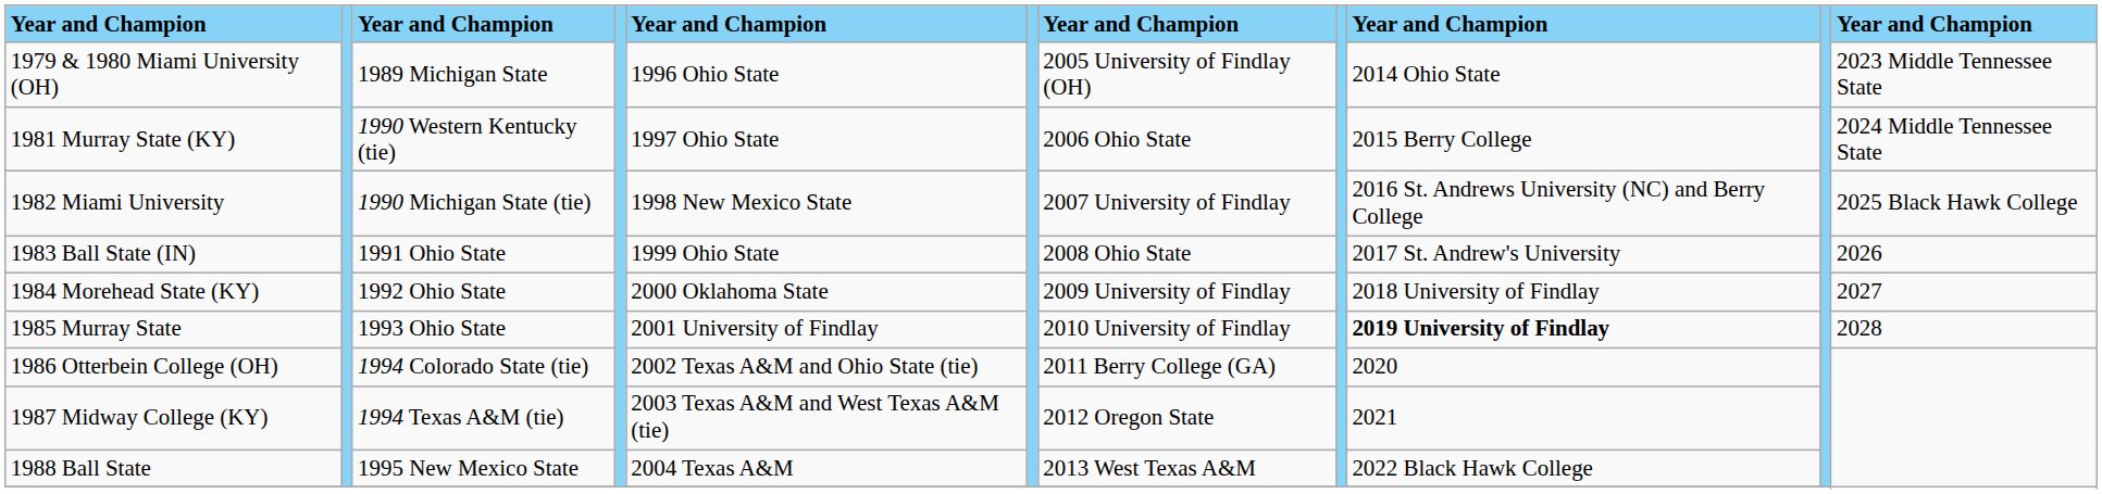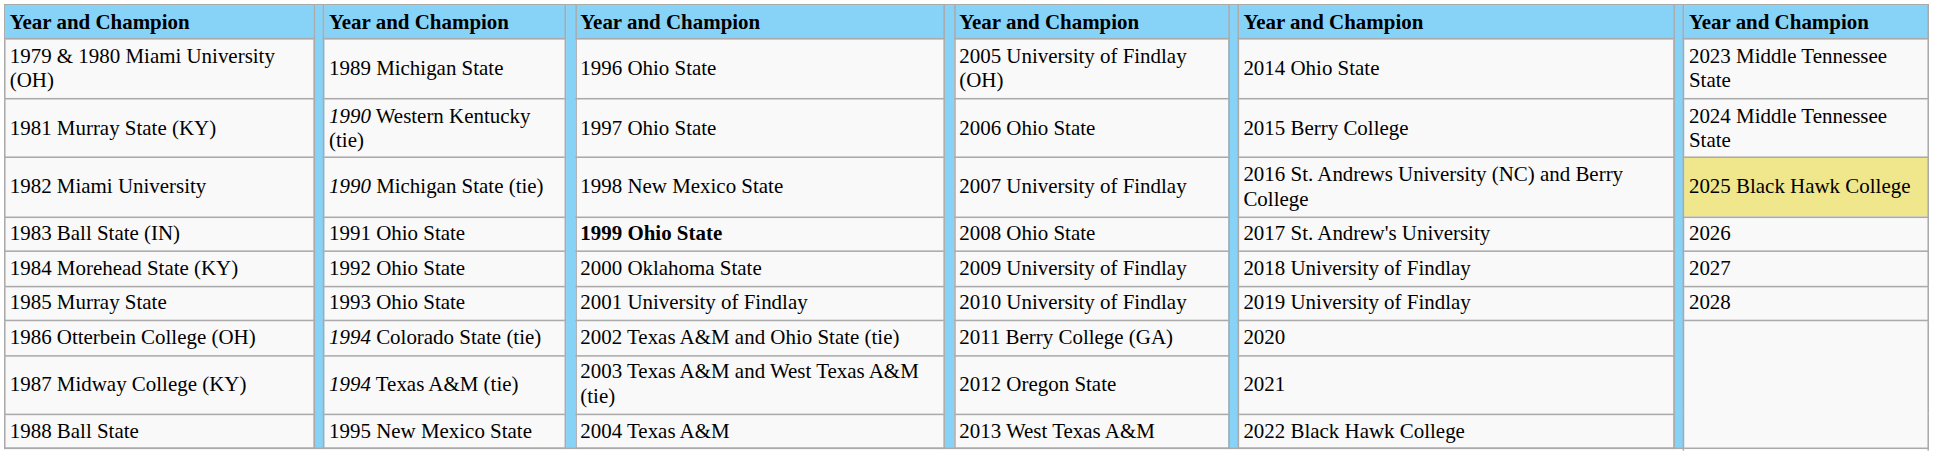1982 Miami University | column 11: no background -> khaki background
1983 Ball State (IN) | column 5: normal -> bold
1985 Murray State | column 9: bold -> normal
